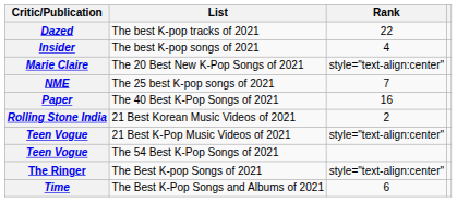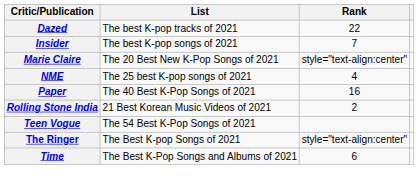Insider | Rank: 4 -> 7
NME | Rank: 7 -> 4
- row: Teen Vogue | 21 Best K-Pop Music Videos of 2021 | style="text-align:center"
